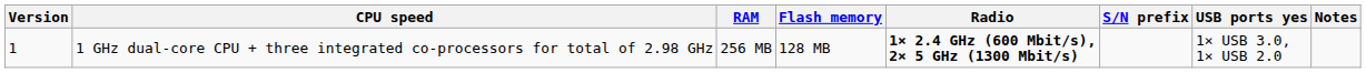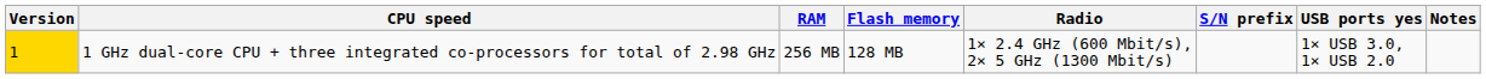row 2 | Version: no background -> gold background
row 2 | Radio: bold -> normal
